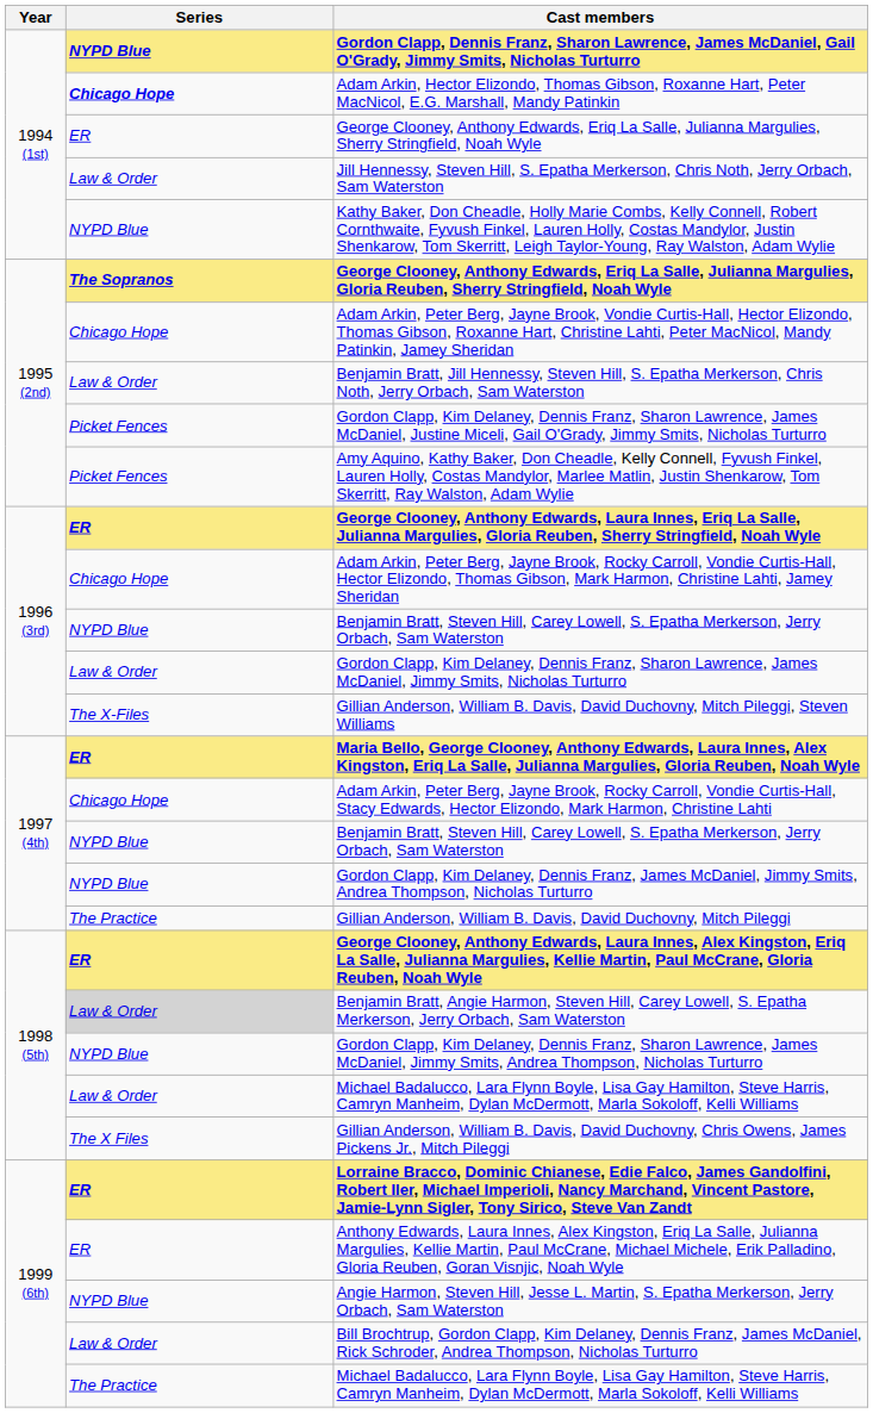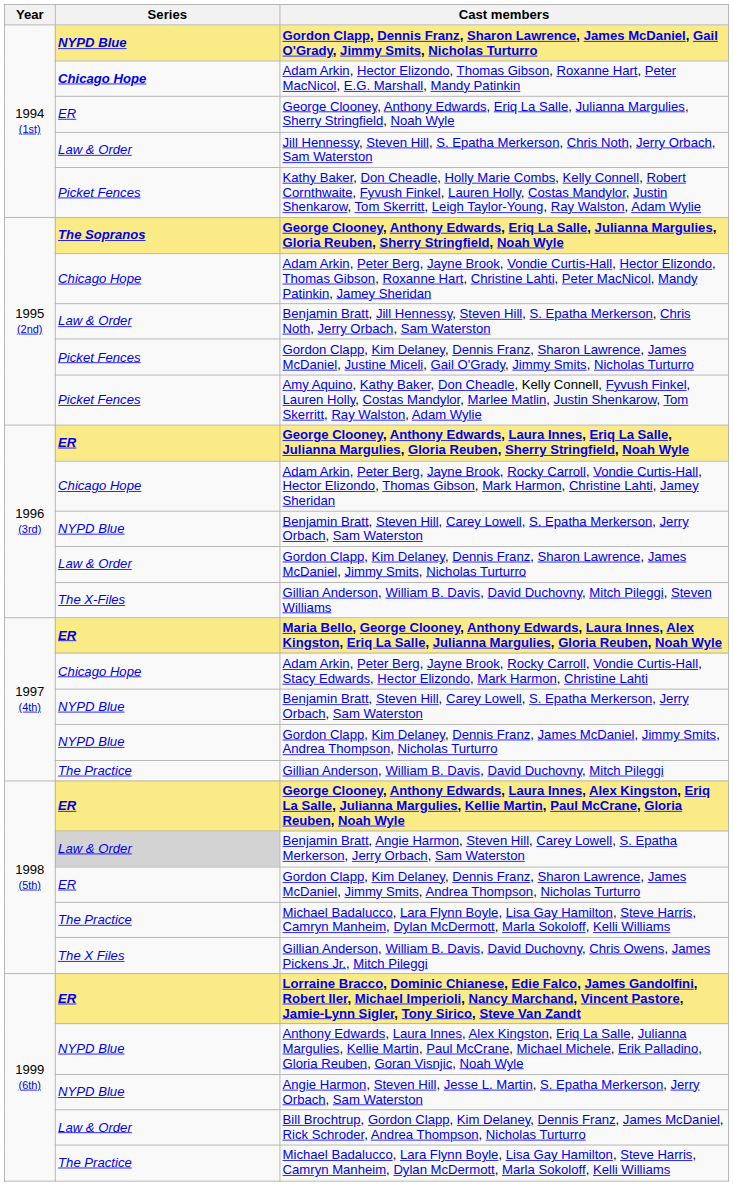row 6 | Series: NYPD Blue -> Picket Fences
row 24 | Series: NYPD Blue -> ER
row 25 | Series: Law & Order -> The Practice
row 28 | Series: ER -> NYPD Blue
